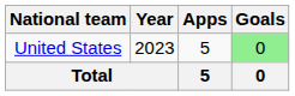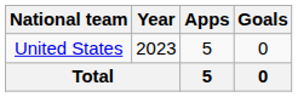United States | Goals: lightgreen background -> no background
